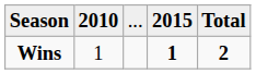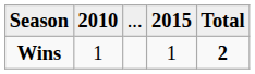Wins | column 4: bold -> normal
